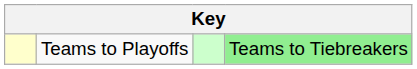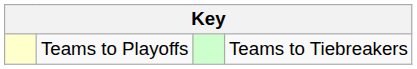Teams to Playoffs | column 4: lightgreen background -> no background
